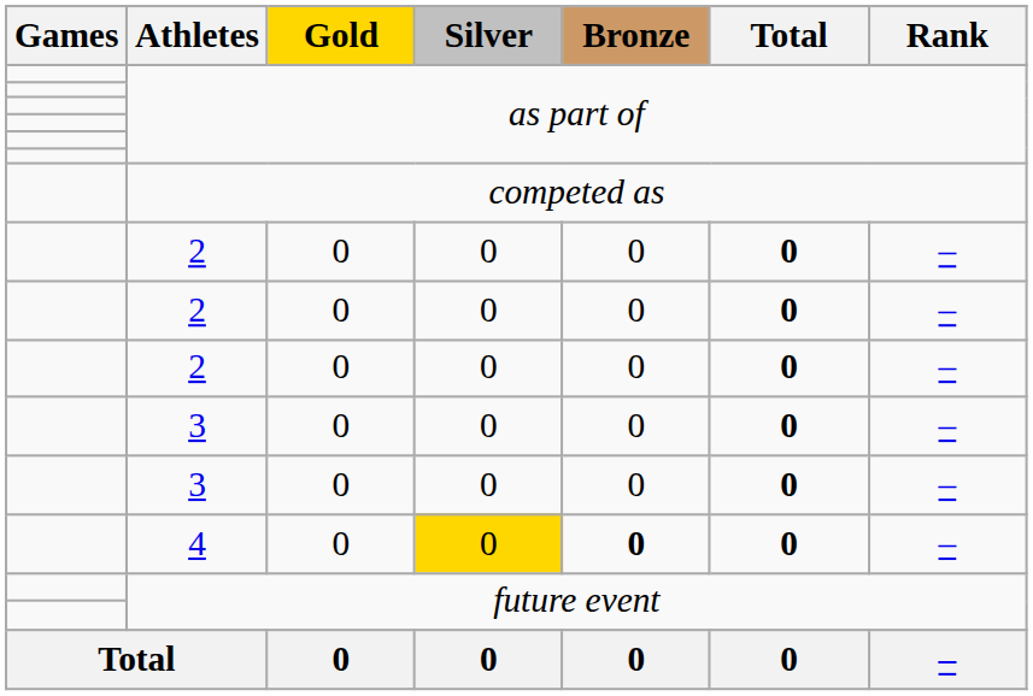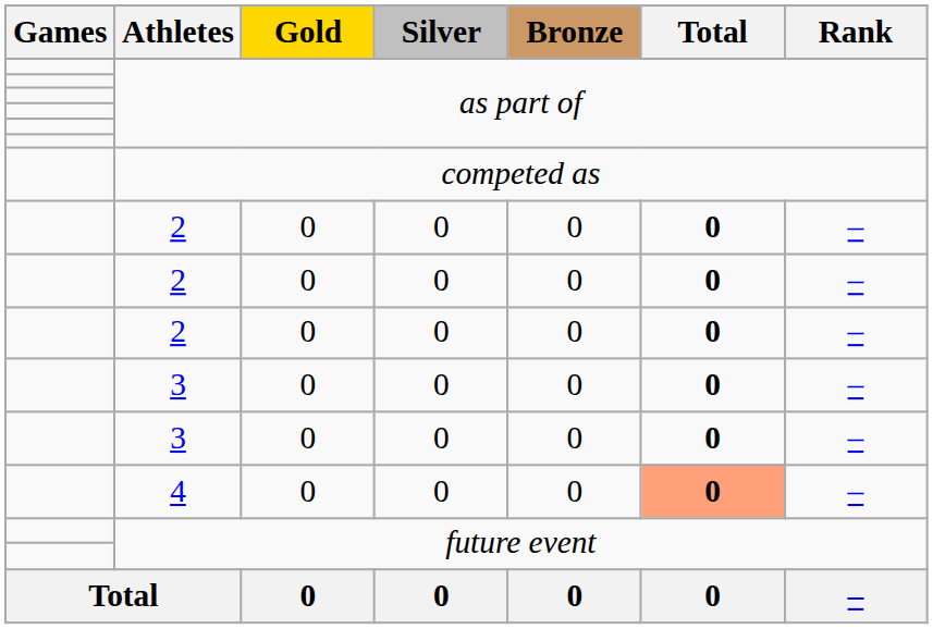4 | Silver: gold background -> no background
4 | Bronze: bold -> normal
4 | Total: no background -> lightsalmon background
